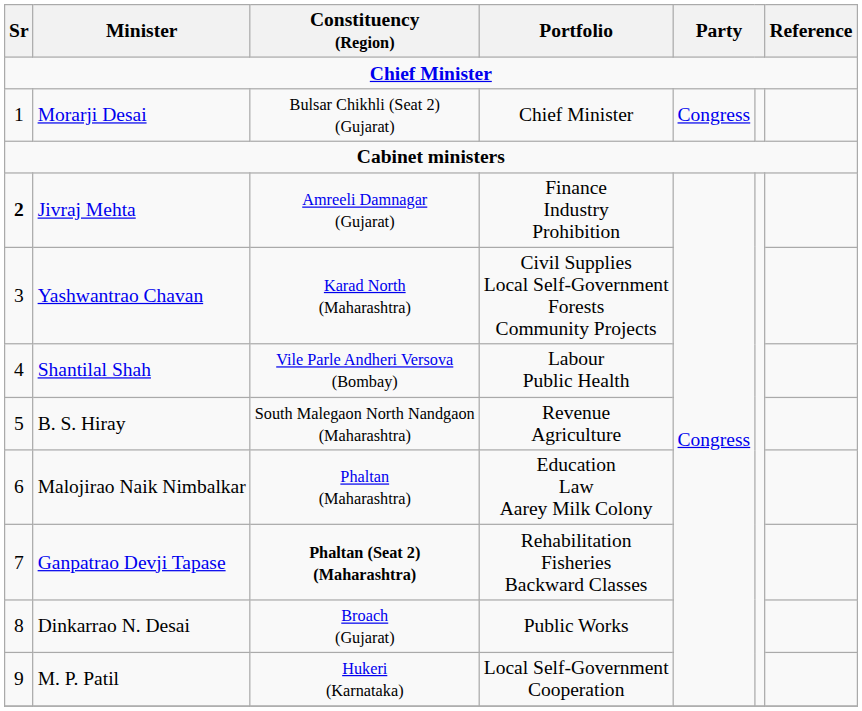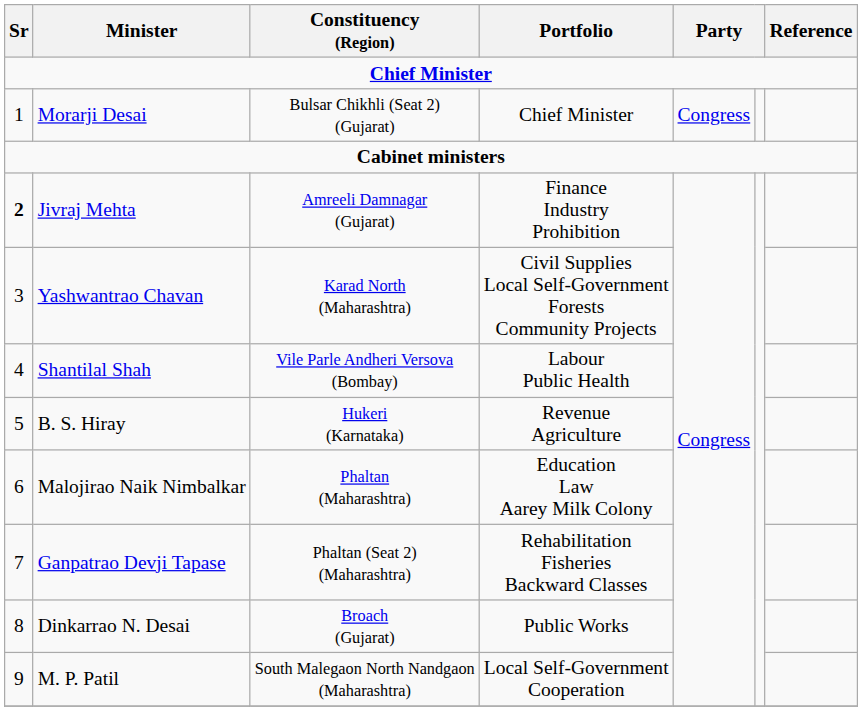B. S. Hiray | Constituency (Region): South Malegaon North Nandgaon (Maharashtra) -> Hukeri (Karnataka)
Ganpatrao Devji Tapase | Constituency (Region): bold -> normal
M. P. Patil | Constituency (Region): Hukeri (Karnataka) -> South Malegaon North Nandgaon (Maharashtra)
